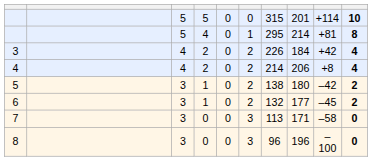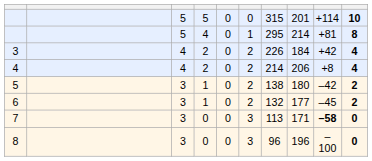7 | column 9: normal -> bold
